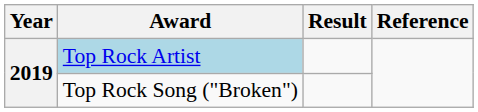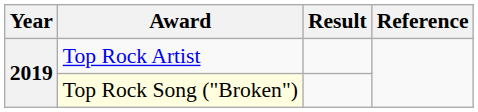Top Rock Artist | Award: lightblue background -> no background
Top Rock Song ("Broken") | Award: no background -> lightyellow background
